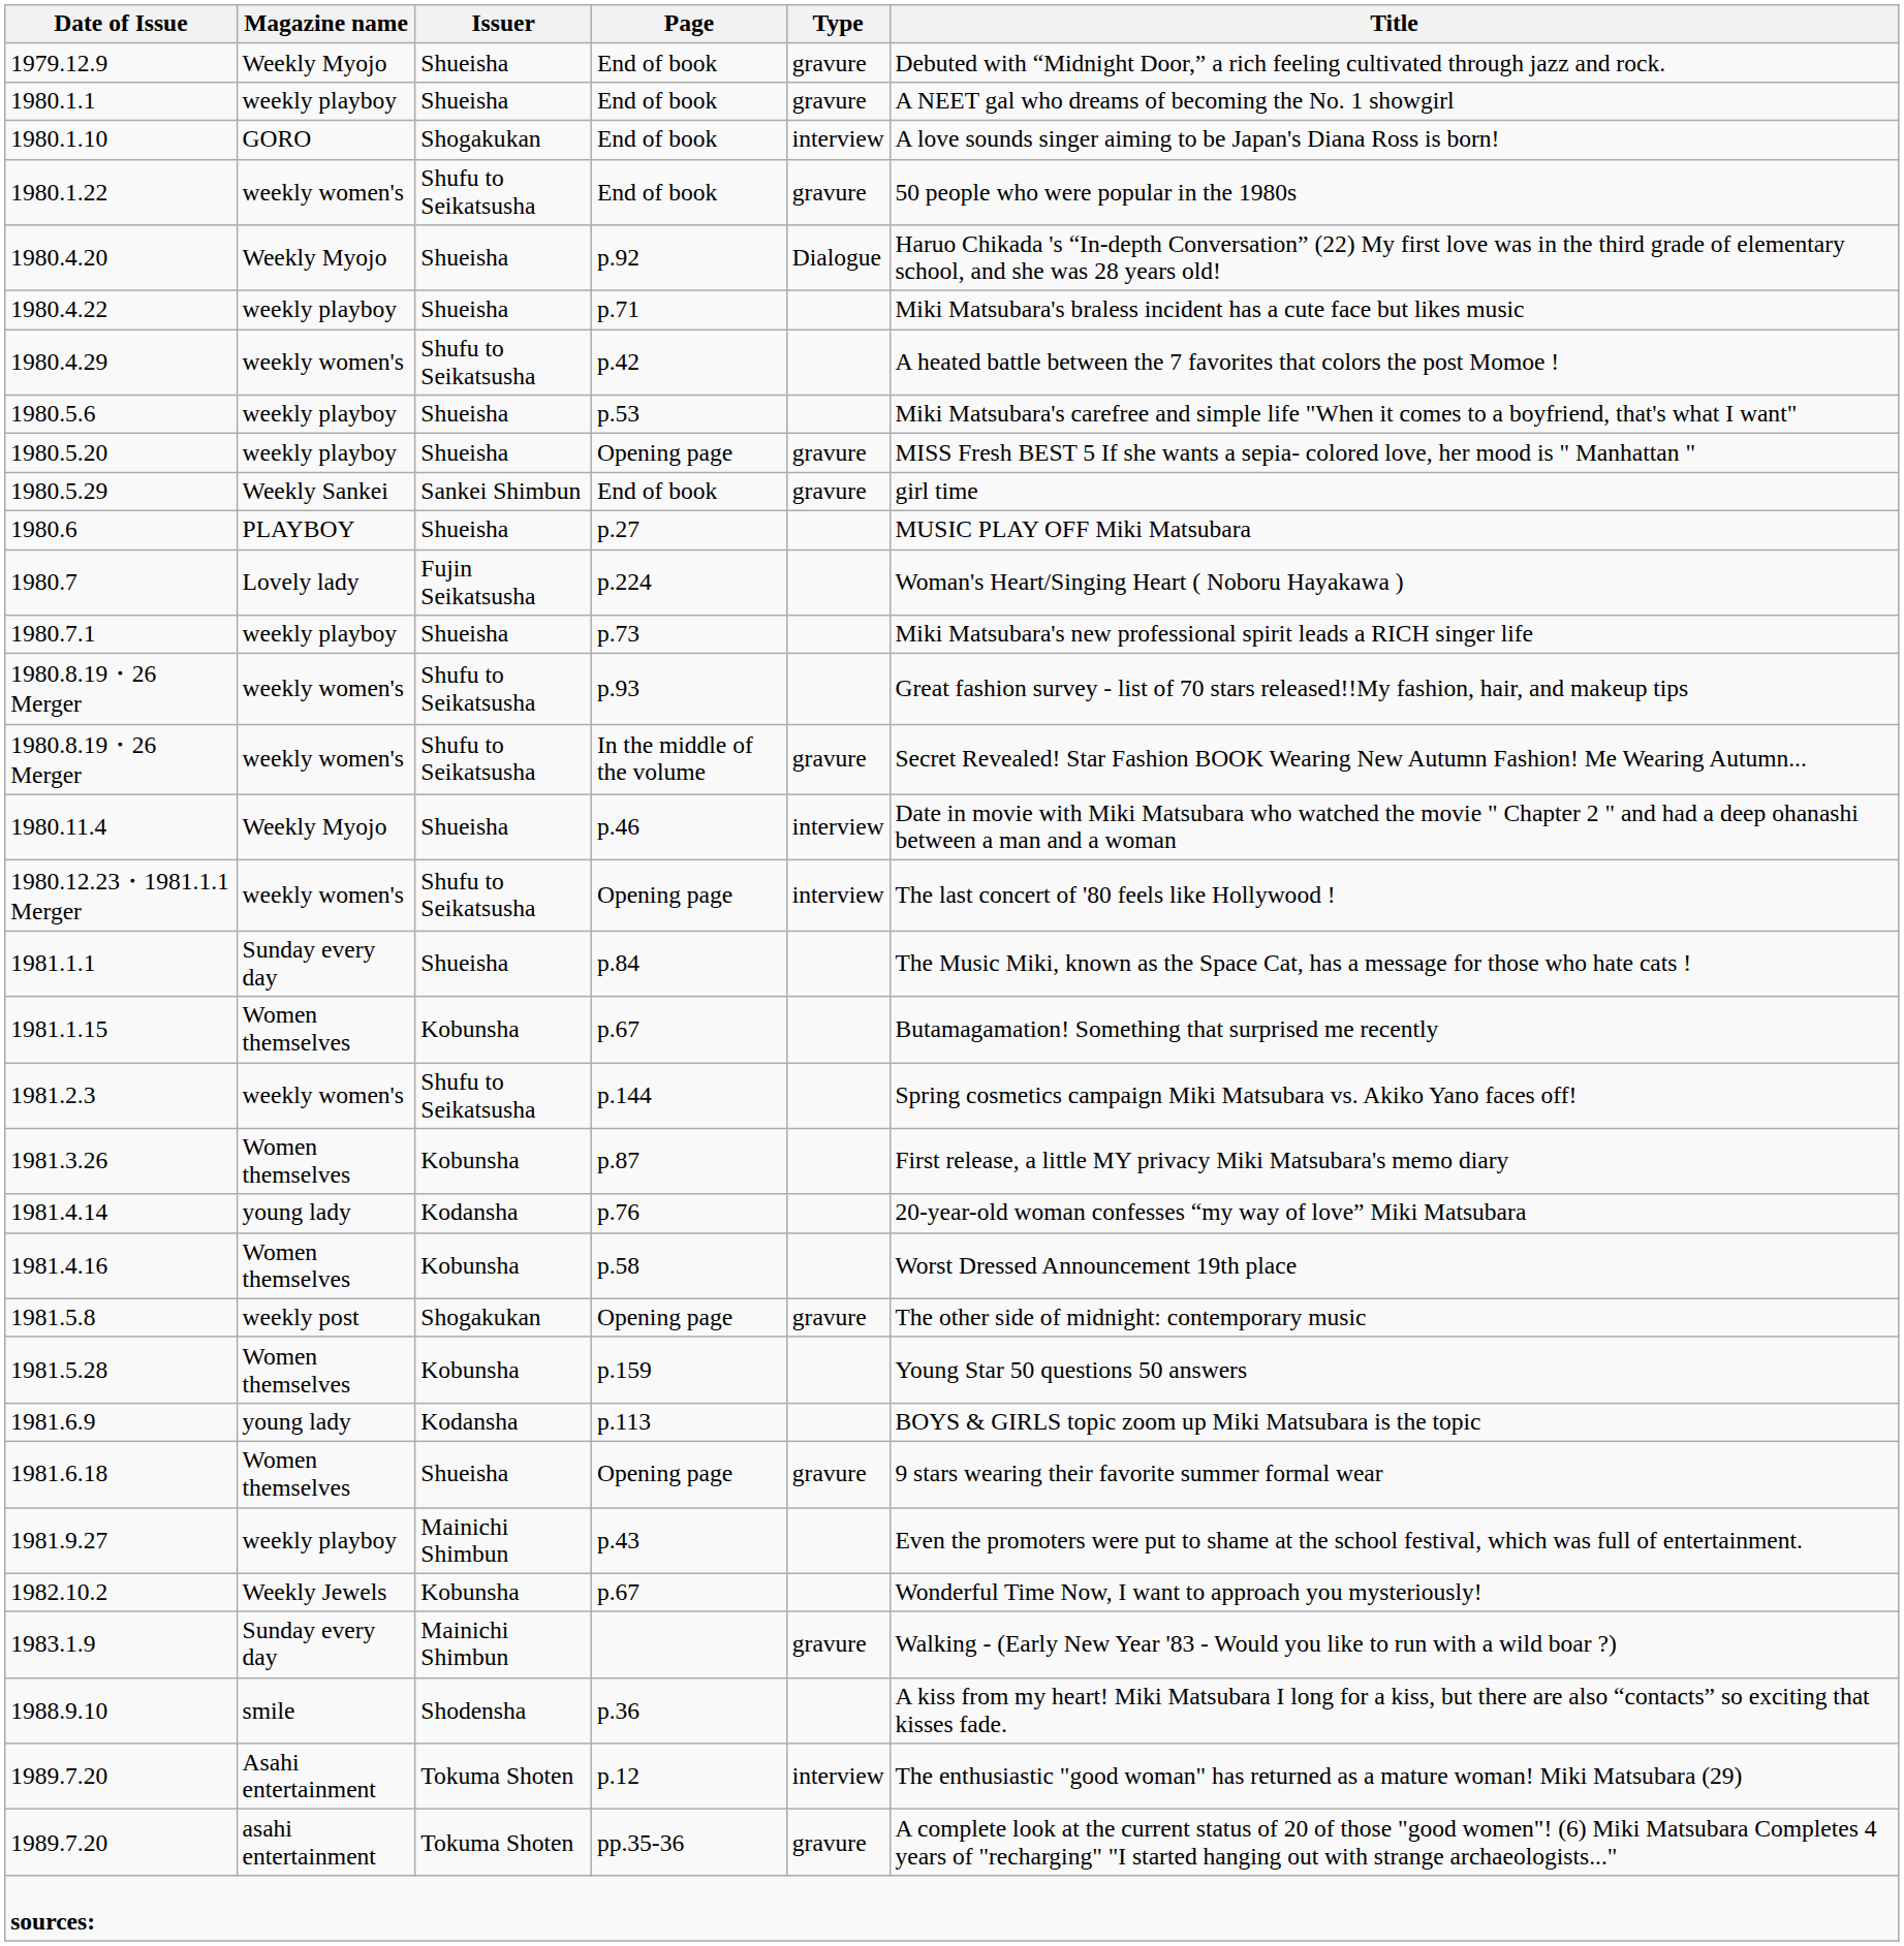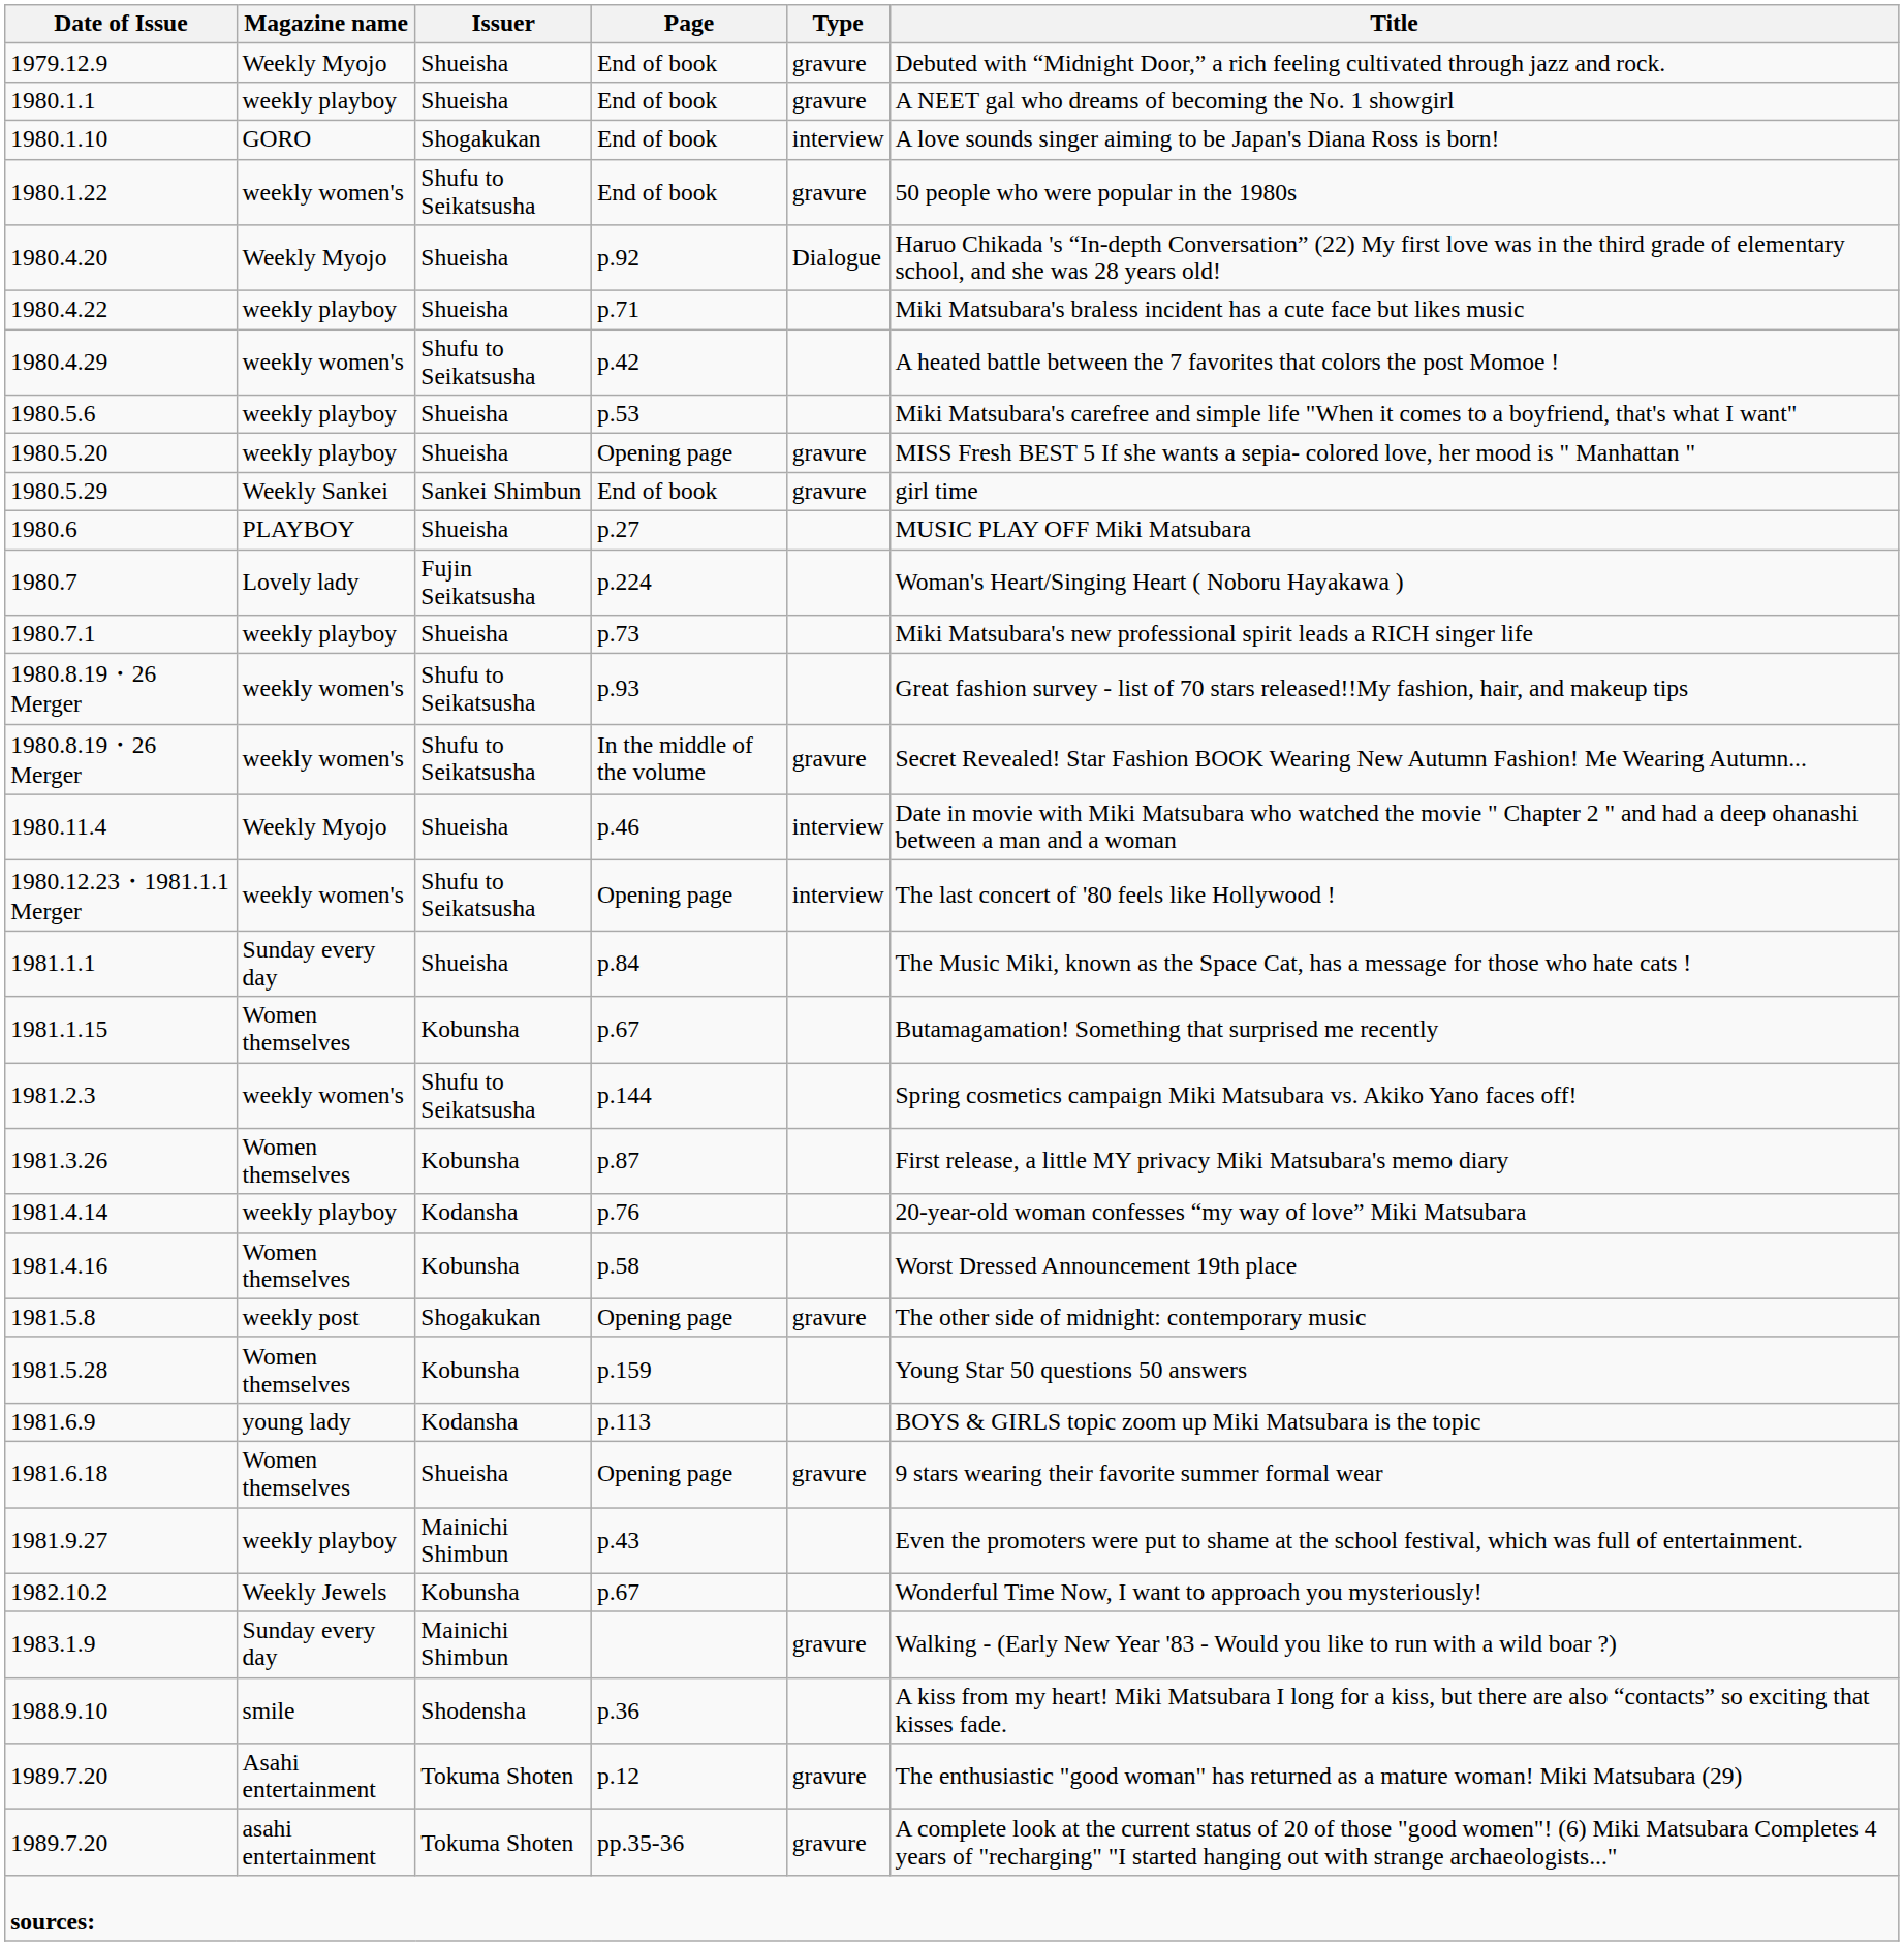1981.4.14 | Magazine name: young lady -> weekly playboy
1989.7.20 / p.12 | Type: interview -> gravure
